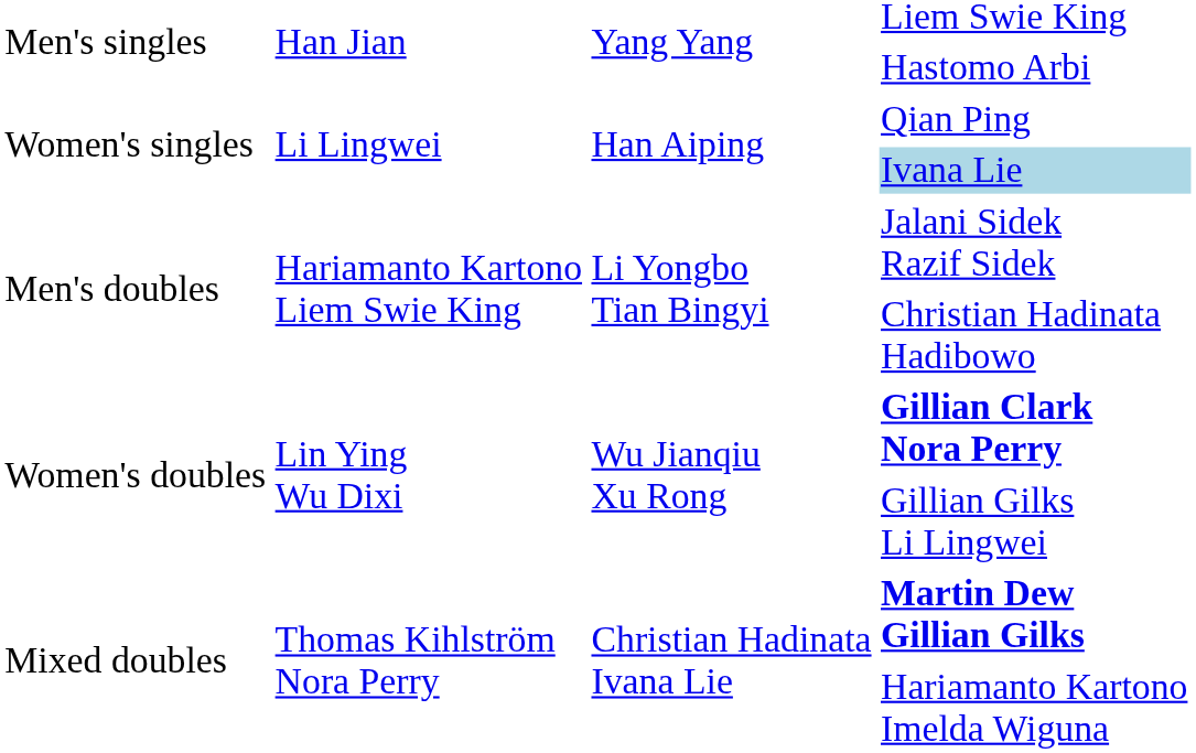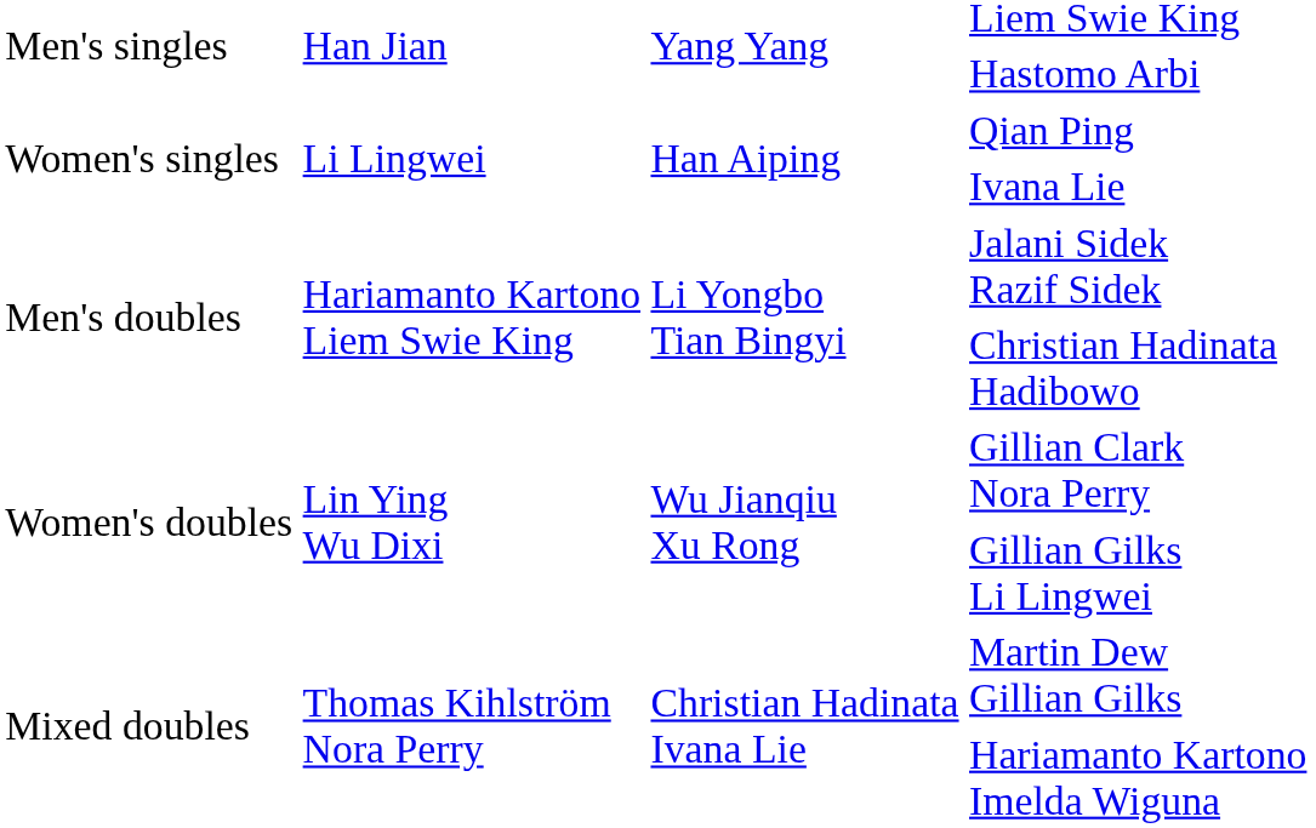Ivana Lie | column 4: lightblue background -> no background
Gillian Clark Nora Perry | column 4: bold -> normal
Martin Dew Gillian Gilks | column 4: bold -> normal
